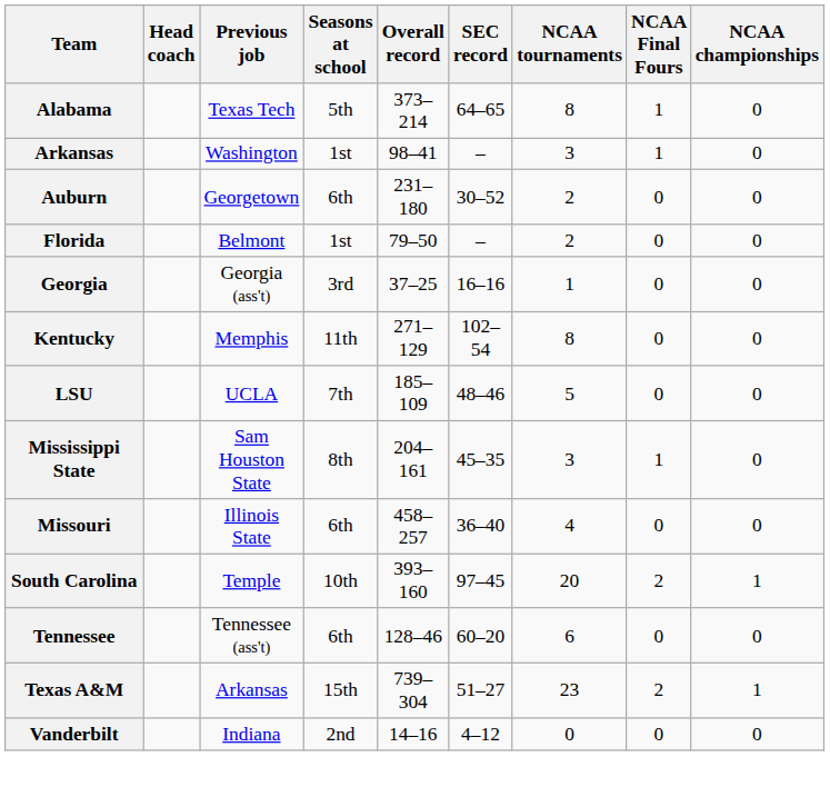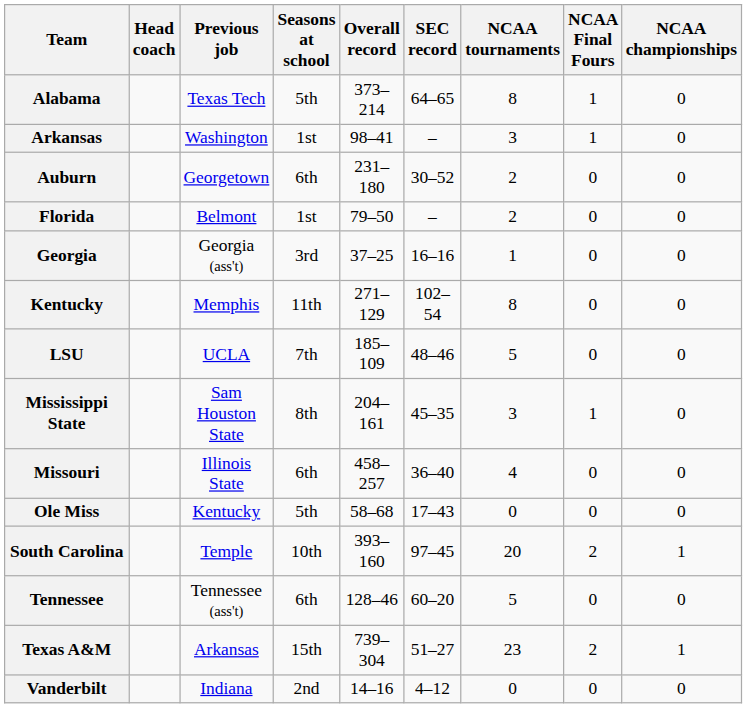+ row: Ole Miss | Kentucky | 5th | 58–68 | 17–43 | 0 | 0 | 0
Tennessee | NCAA tournaments: 6 -> 5
